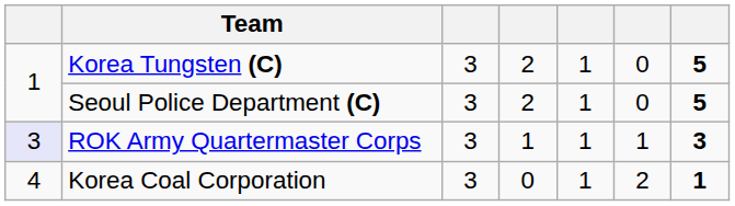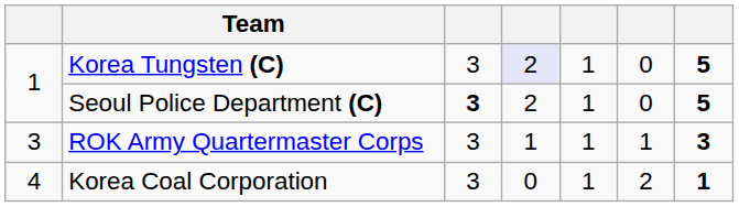Korea Tungsten (C) | column 4: no background -> lavender background
Seoul Police Department (C) | column 3: normal -> bold
ROK Army Quartermaster Corps | column 1: lavender background -> no background
